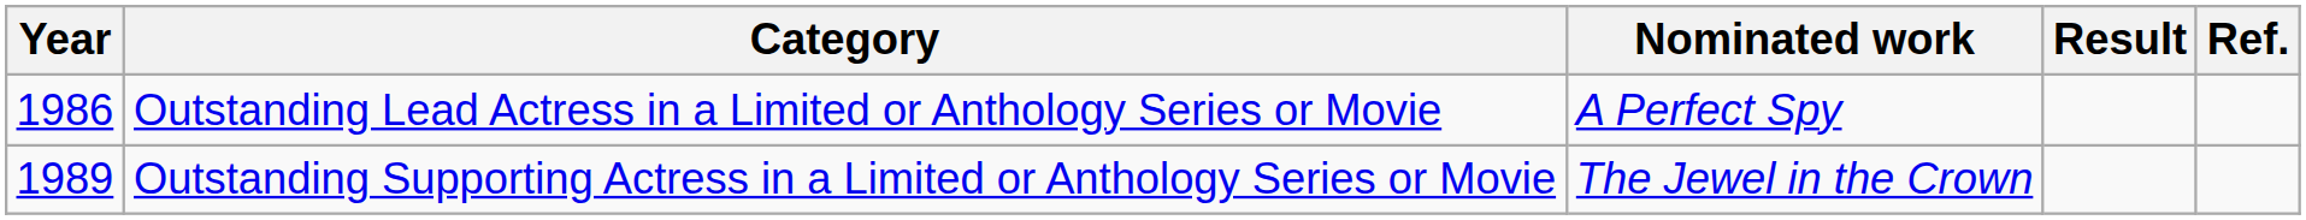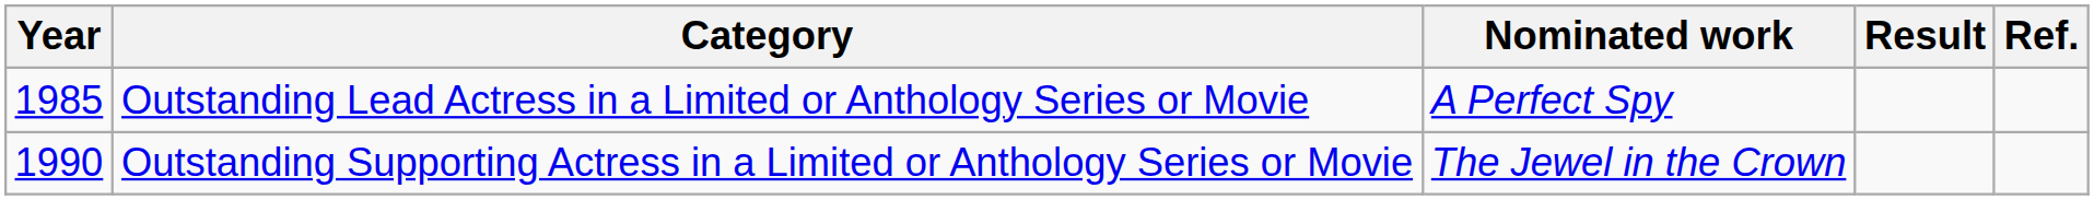row 2 | Year: 1986 -> 1985
row 3 | Year: 1989 -> 1990
